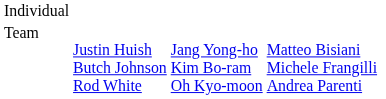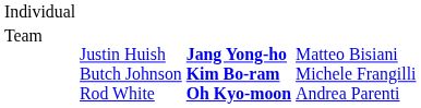Team | column 3: normal -> bold
